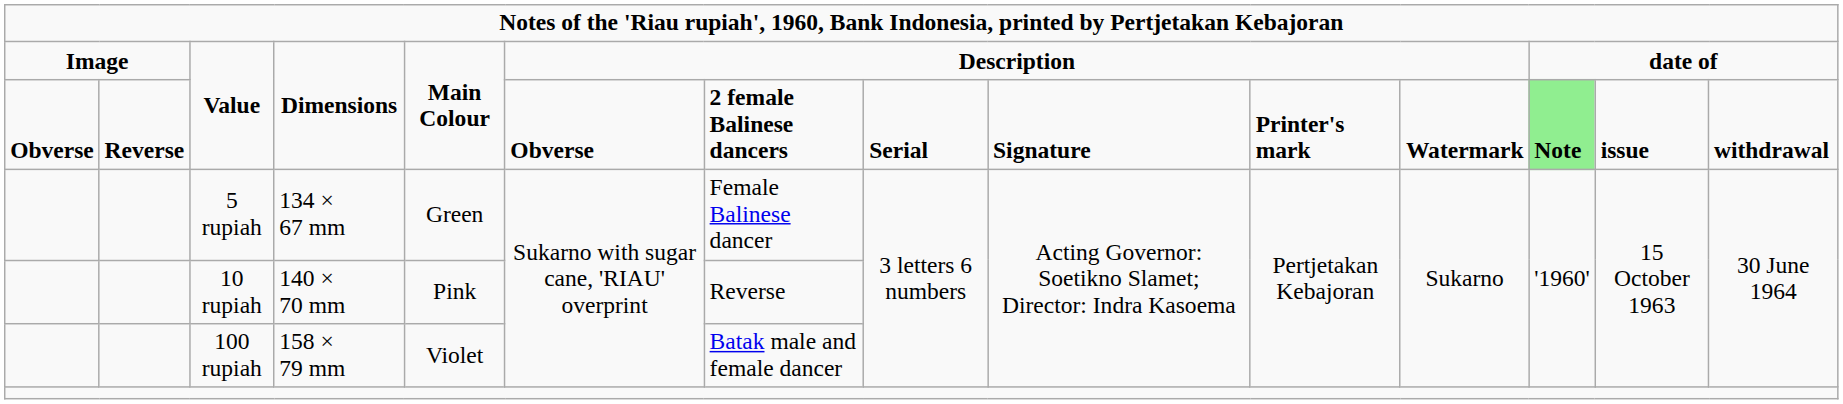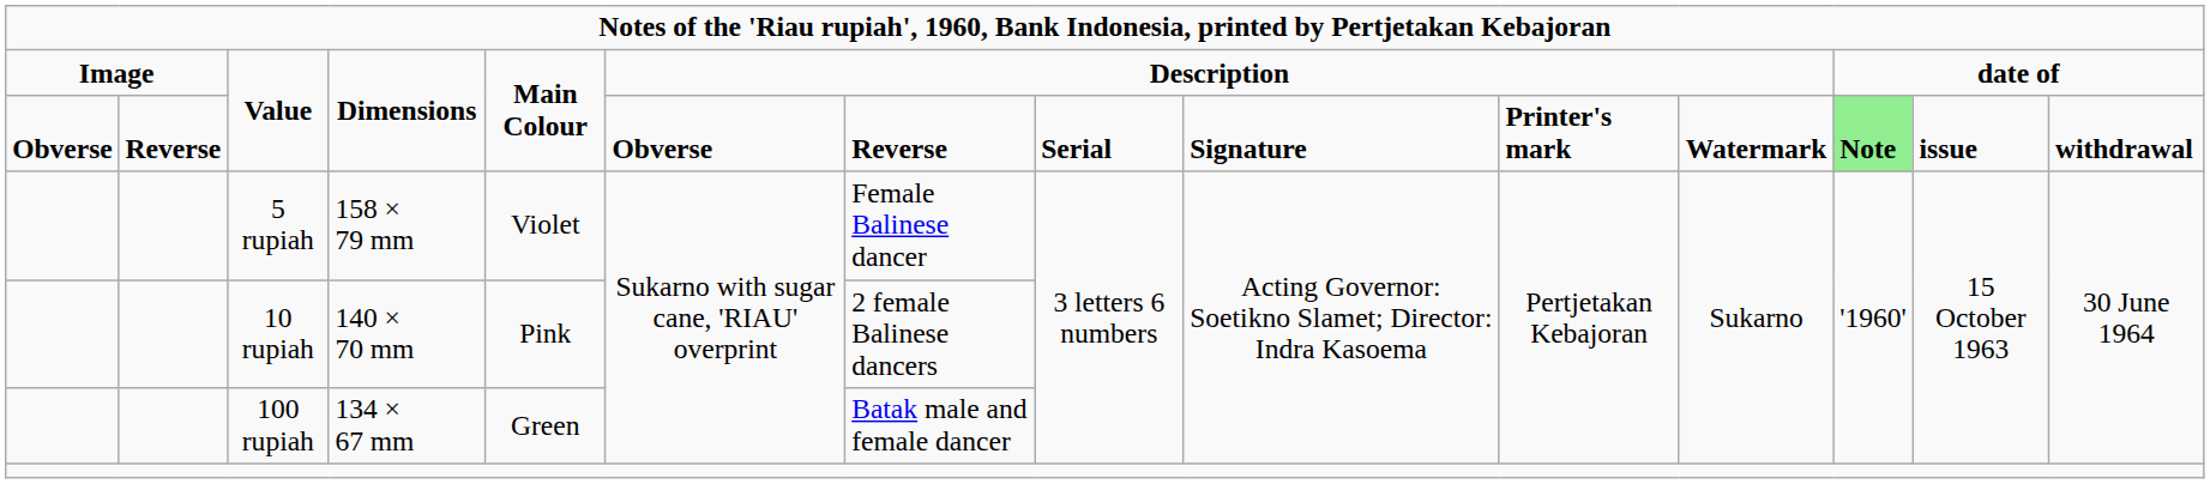Obverse / Value | column 7: 2 female Balinese dancers -> Reverse
5 rupiah | column 4: 134 × 67 mm -> 158 × 79 mm
5 rupiah | column 5: Green -> Violet
10 rupiah | column 7: Reverse -> 2 female Balinese dancers
100 rupiah | column 4: 158 × 79 mm -> 134 × 67 mm
100 rupiah | column 5: Violet -> Green
